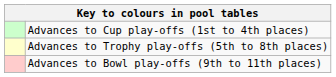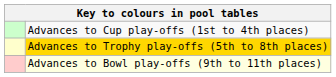Advances to Trophy play-offs (5th to 8th places) | column 2: no background -> gold background
Advances to Bowl play-offs (9th to 11th places) | column 2: no background -> lightyellow background
